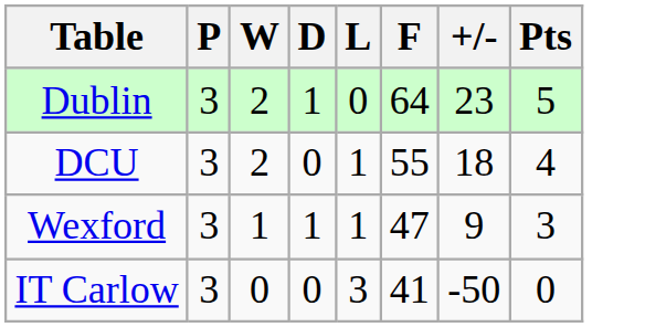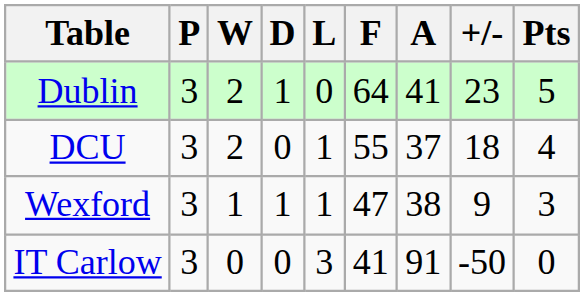+ column: A | 41 | 37 | 38 | 91
